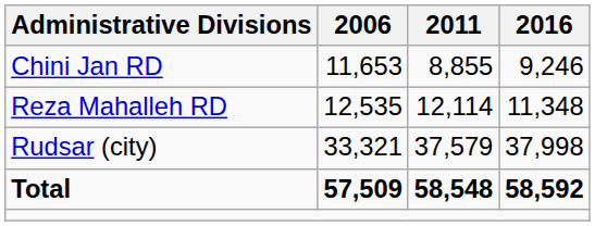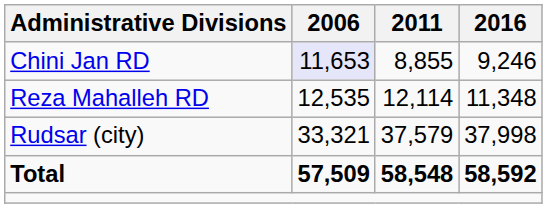Chini Jan RD | 2006: no background -> lavender background
